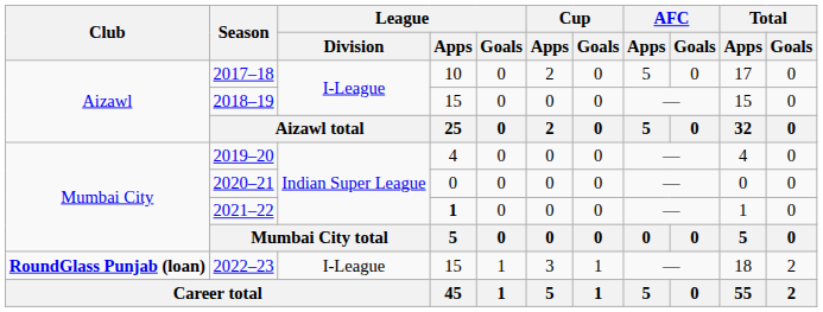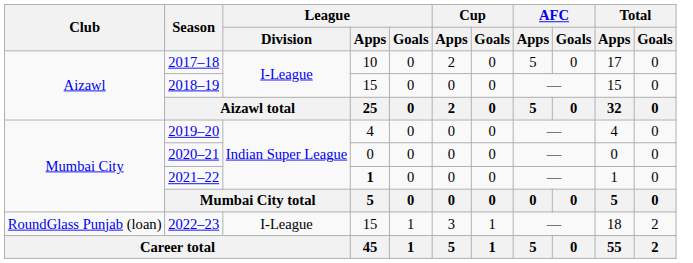2022–23 | Club: bold -> normal
